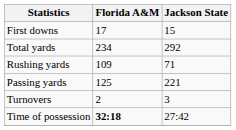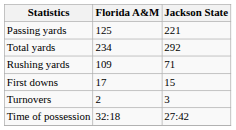rows swapped: First downs <-> Passing yards
Time of possession | Florida A&M: bold -> normal
